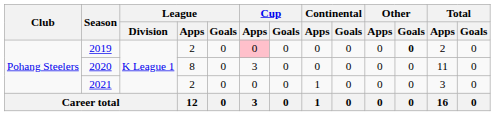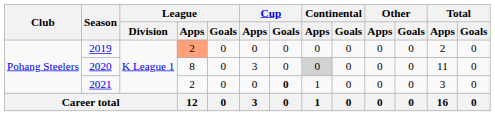2019 | League / Apps: no background -> lightsalmon background
2019 | Cup / Apps: pink background -> no background
2019 | Other / Goals: bold -> normal
2020 | Continental / Apps: no background -> lightgrey background
2021 | Cup / Goals: normal -> bold
